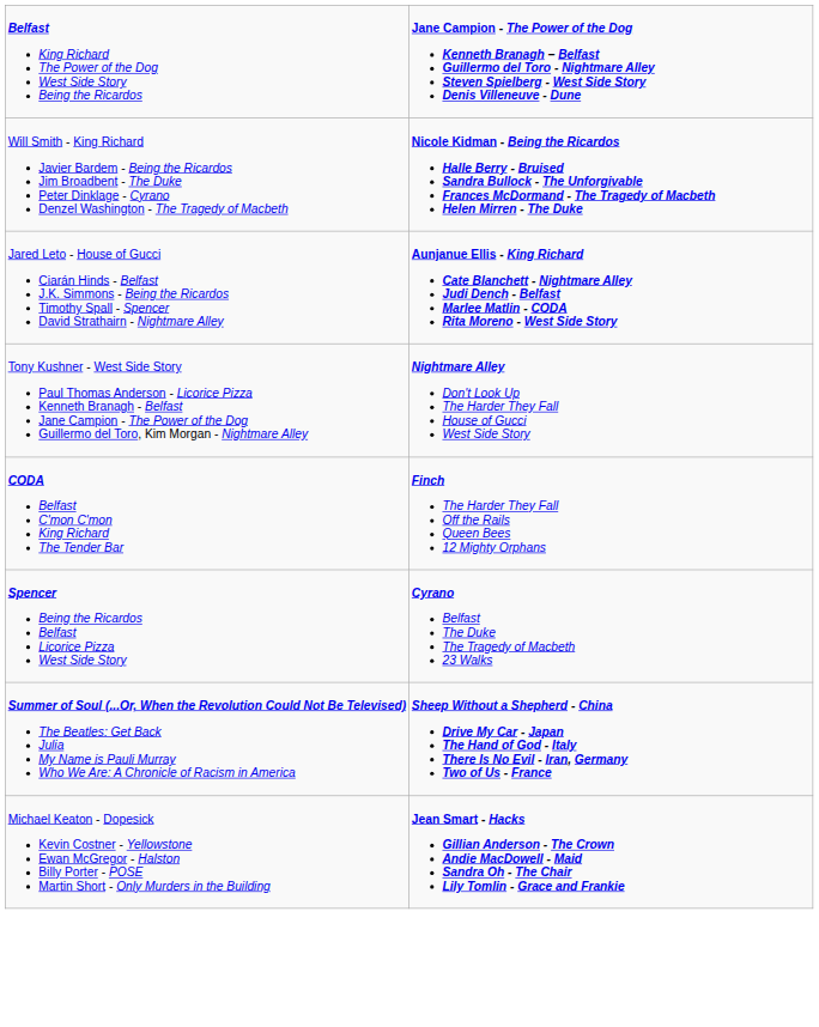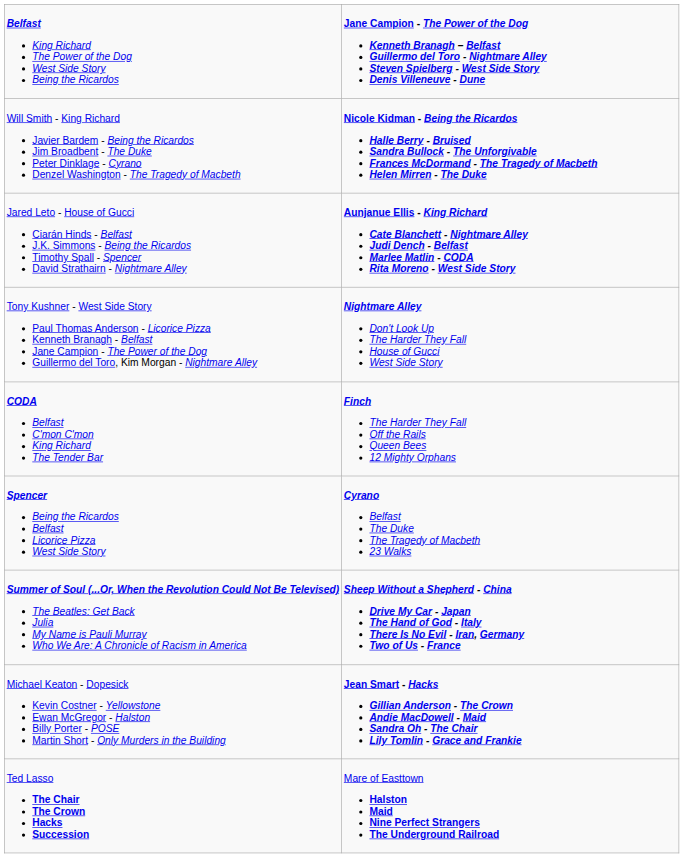+ row: Ted Lasso The Chair The Crown Hacks Succession | Mare of Easttown Halston Maid Nine Perfect Strangers The Underground Railroad
